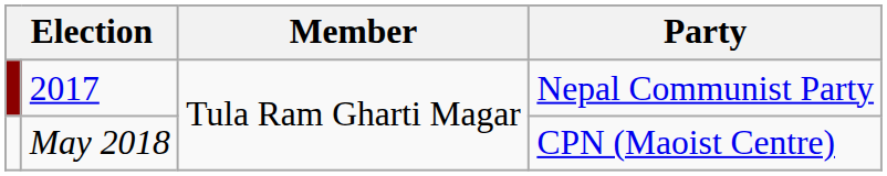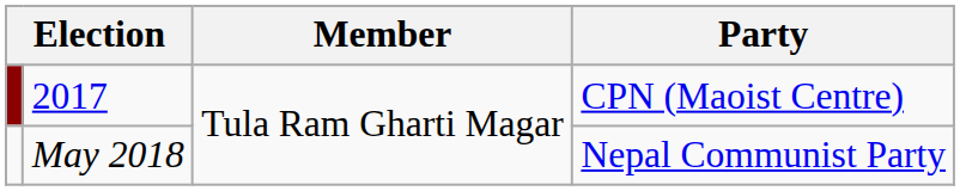2017 | Party: Nepal Communist Party -> CPN (Maoist Centre)
May 2018 | Party: CPN (Maoist Centre) -> Nepal Communist Party
